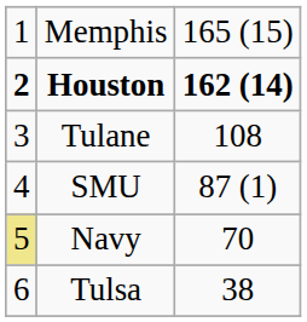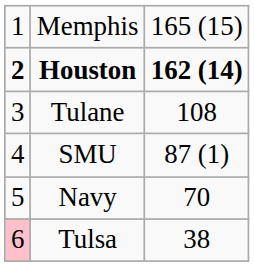Navy | column 1: khaki background -> no background
Tulsa | column 1: no background -> pink background
